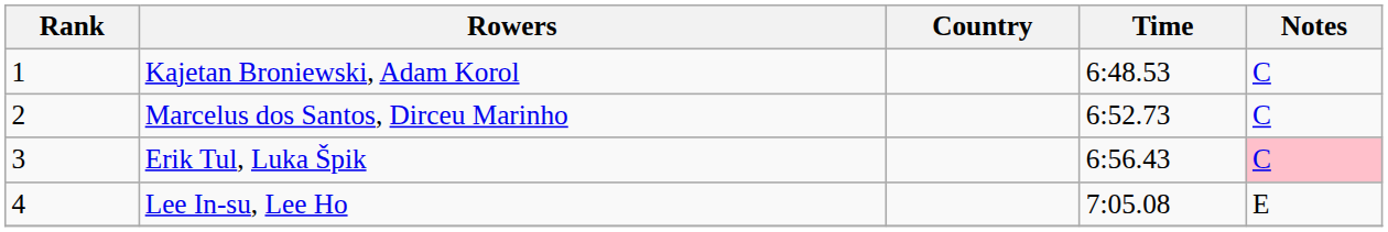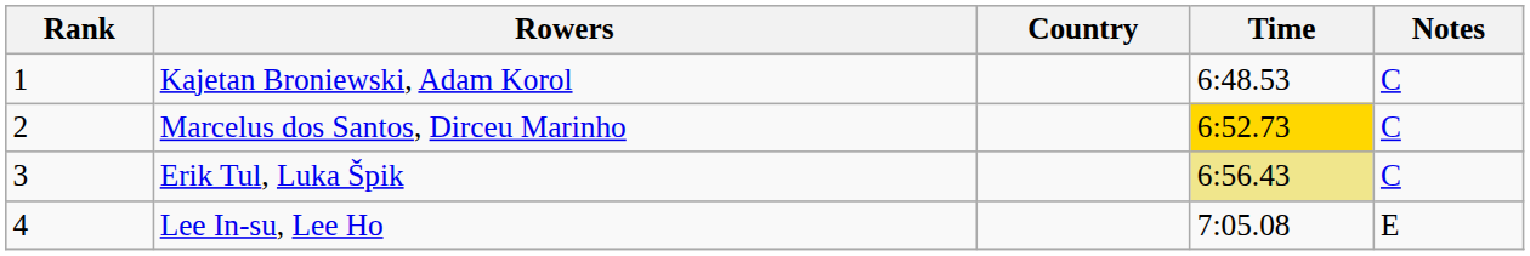Marcelus dos Santos, Dirceu Marinho | Time: no background -> gold background
Erik Tul, Luka Špik | Time: no background -> khaki background
Erik Tul, Luka Špik | Notes: pink background -> no background
